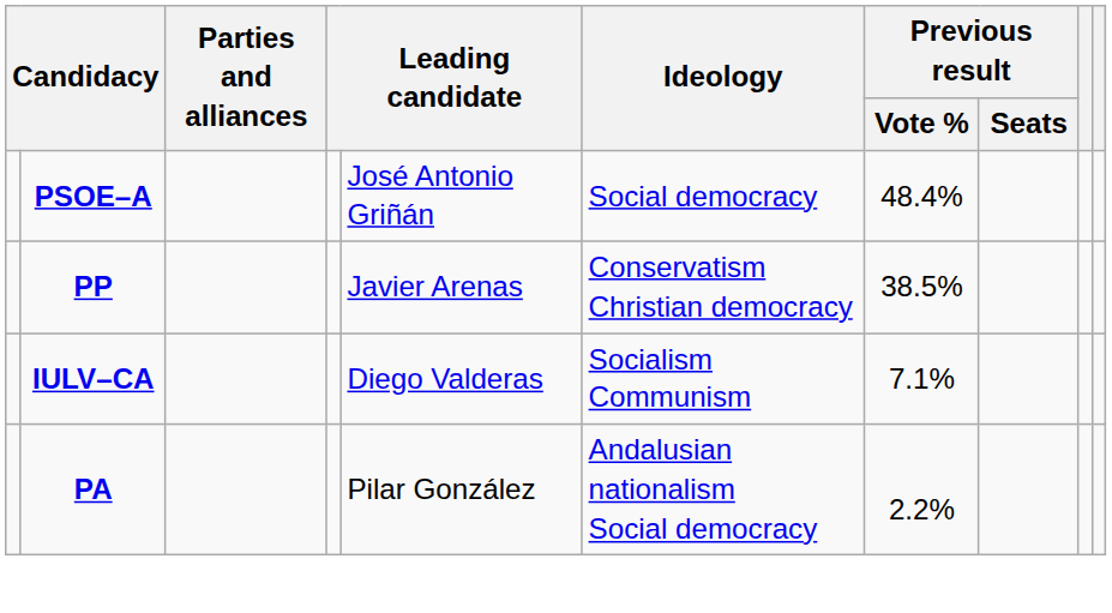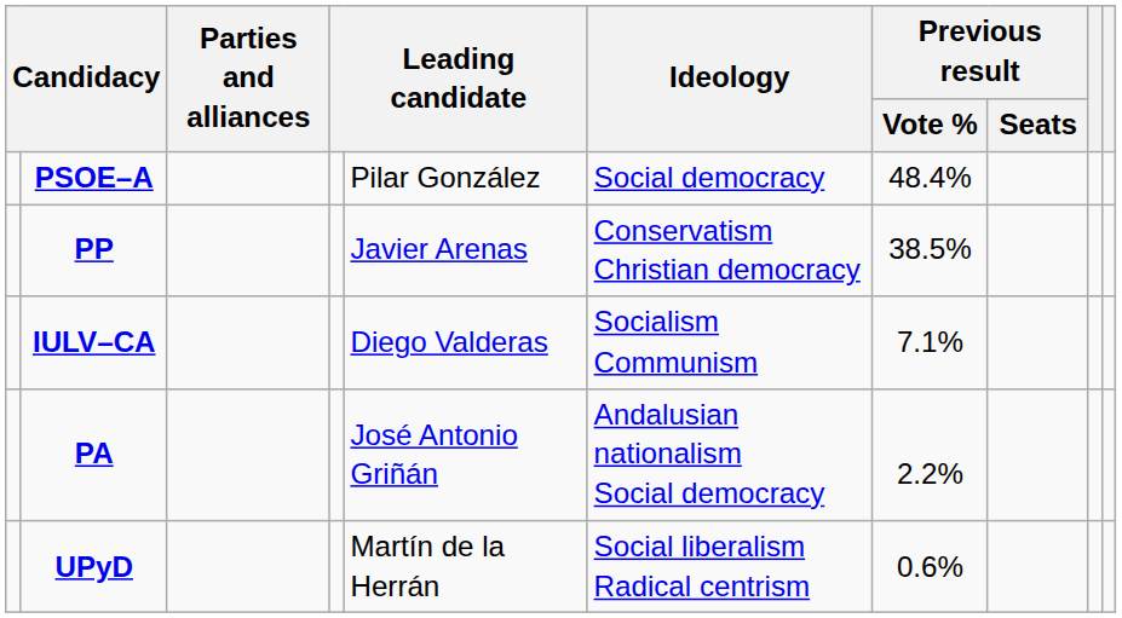PSOE–A | column 5: José Antonio Griñán -> Pilar González
PA | column 5: Pilar González -> José Antonio Griñán
+ row: UPyD | Martín de la Herrán | Social liberalism Radical centrism | 0.6%
